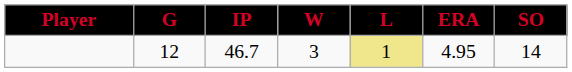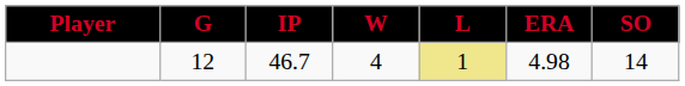row 2 | W: 3 -> 4
row 2 | ERA: 4.95 -> 4.98
